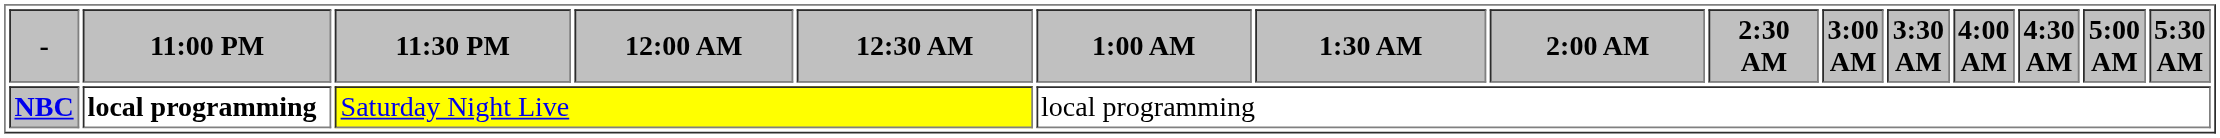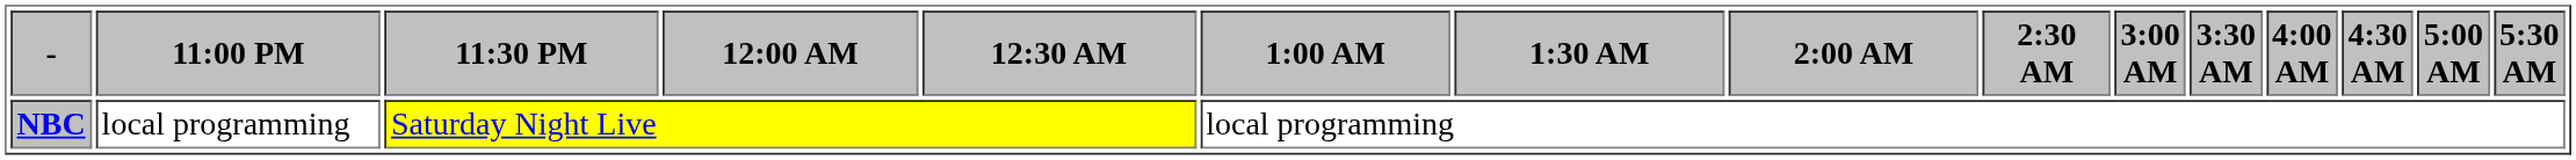NBC | 11:00 PM: bold -> normal
